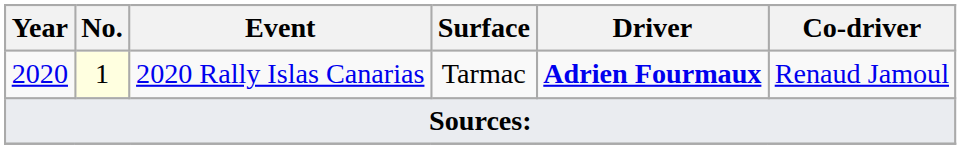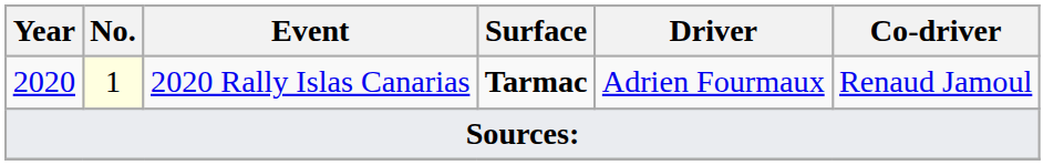2020 | Surface: normal -> bold
2020 | Driver: bold -> normal
